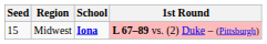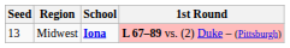Midwest | Seed: 15 -> 13
